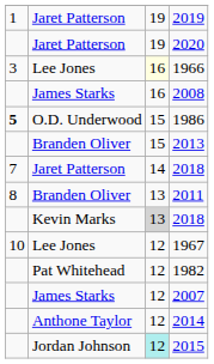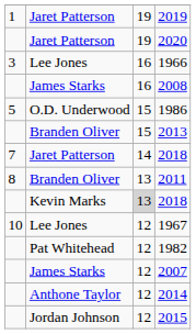1966 | column 3: lightyellow background -> no background
1986 | column 1: bold -> normal
2015 | column 3: paleturquoise background -> no background
